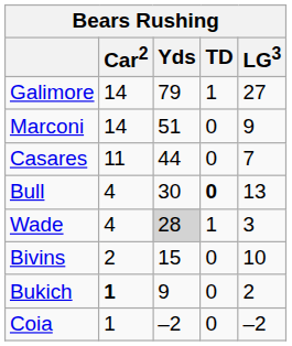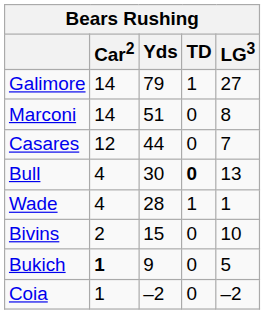Marconi | LG3: 9 -> 8
Casares | Car2: 11 -> 12
Wade | Yds: lightgrey background -> no background
Wade | LG3: 3 -> 1
Bukich | LG3: 2 -> 5
